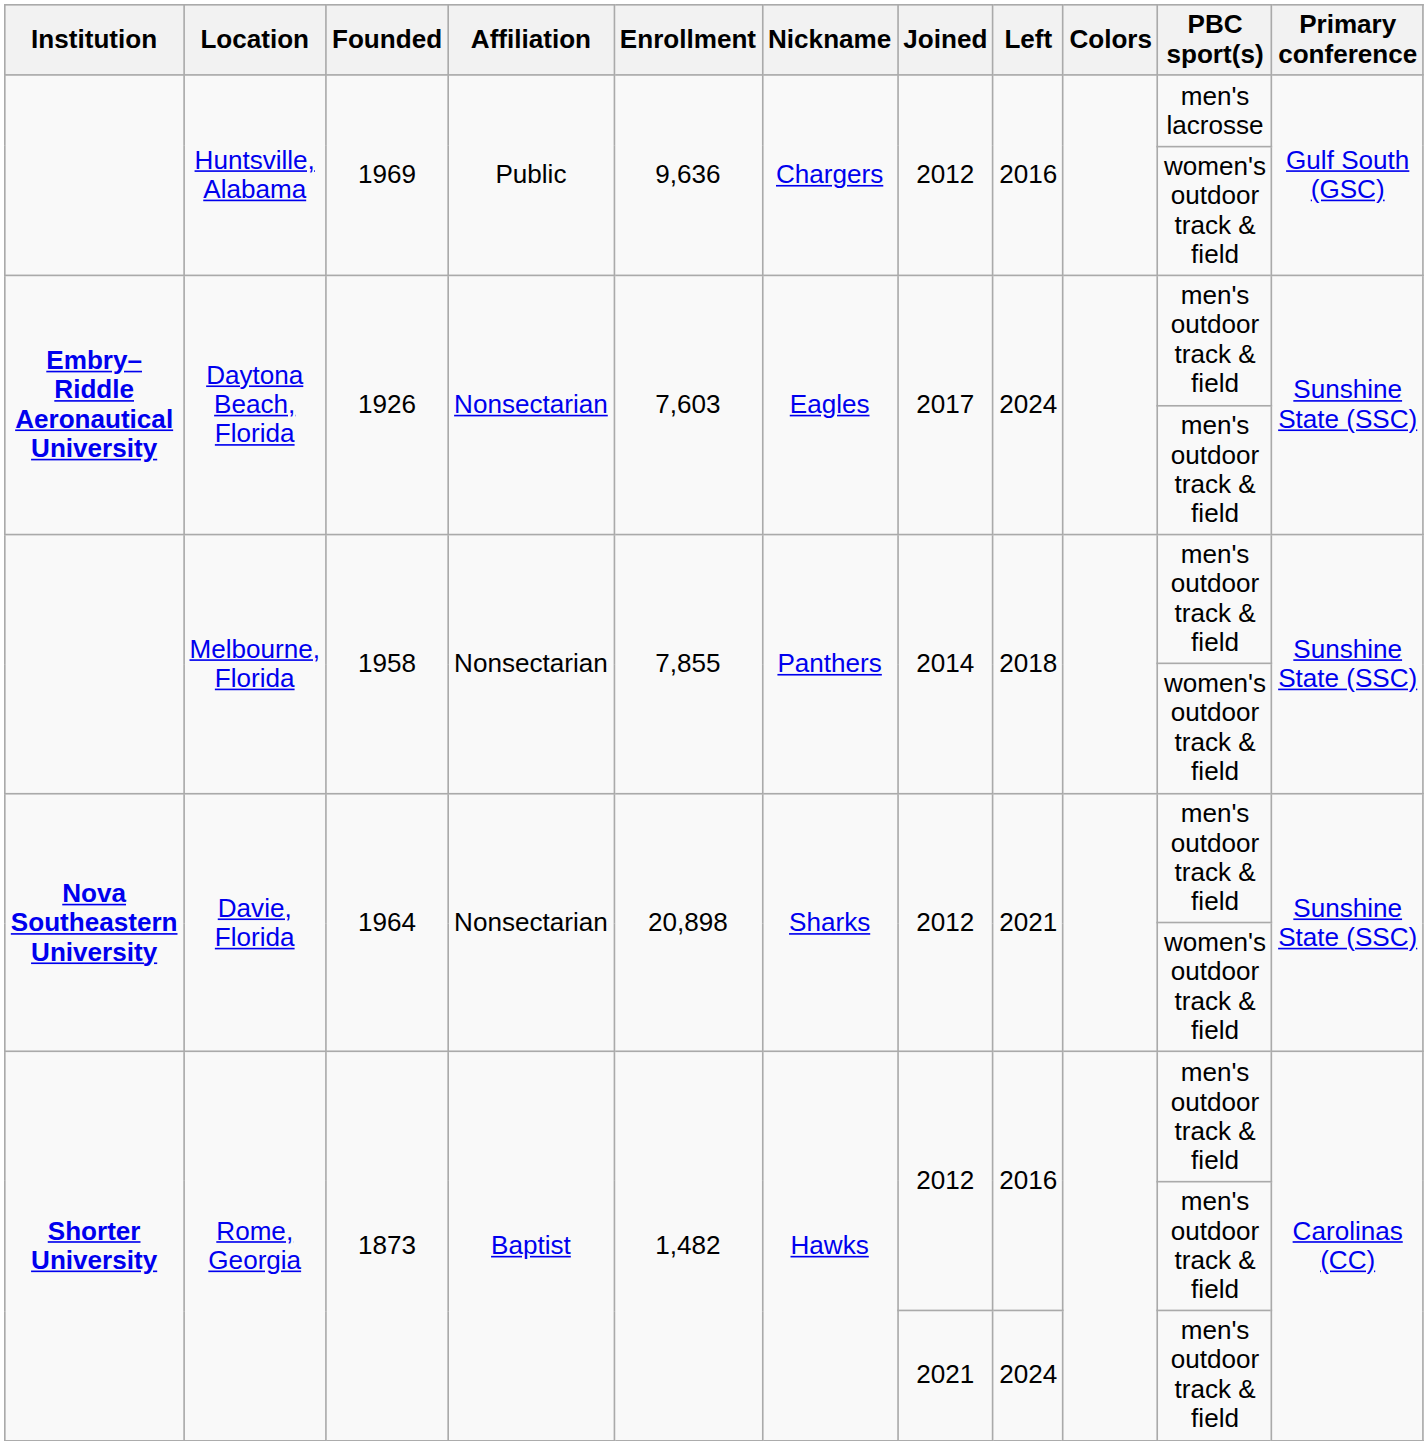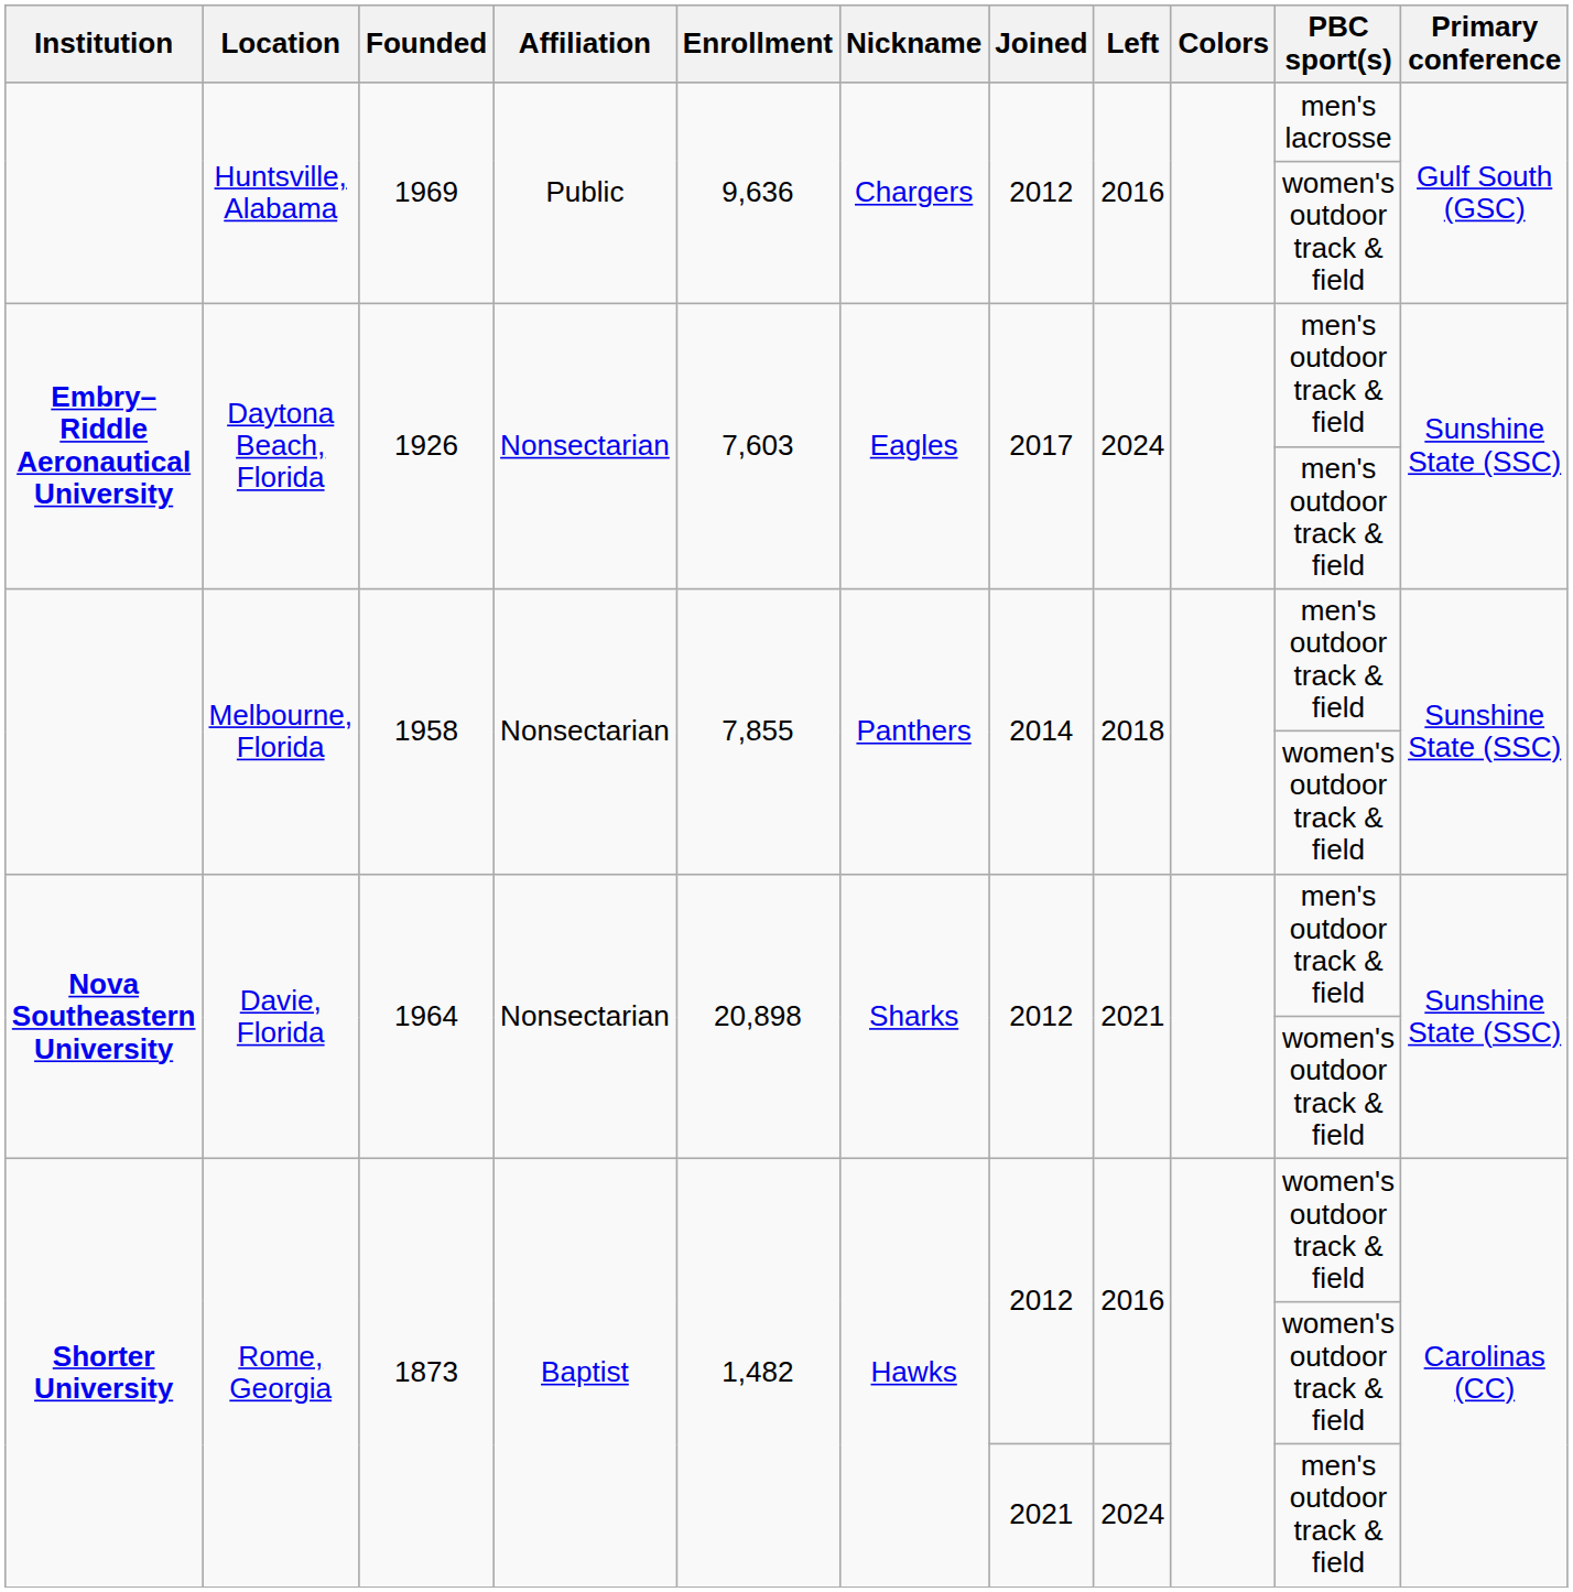row 10 | PBC sport(s): men's outdoor track & field -> women's outdoor track & field
row 11 | PBC sport(s): men's outdoor track & field -> women's outdoor track & field
